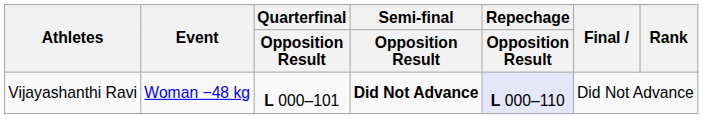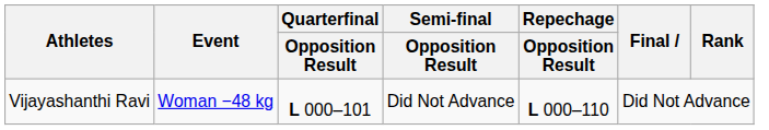Vijayashanthi Ravi | Semi-final / Opposition Result: bold -> normal
Vijayashanthi Ravi | Repechage / Opposition Result: lavender background -> no background
